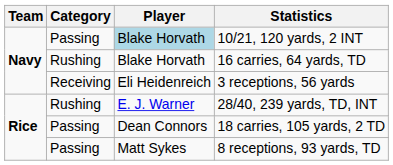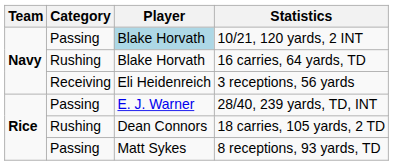28/40, 239 yards, TD, INT | Category: Rushing -> Passing
18 carries, 105 yards, 2 TD | Category: Passing -> Rushing
